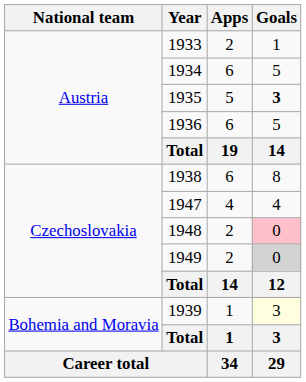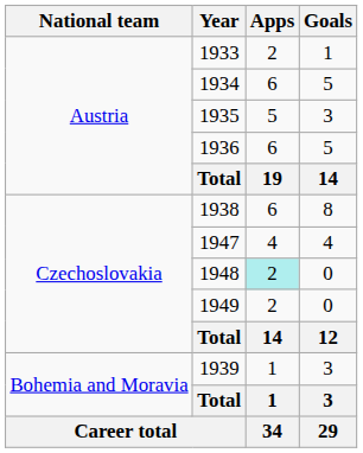1935 | Goals: bold -> normal
1948 | Apps: no background -> paleturquoise background
1948 | Goals: pink background -> no background
1949 | Goals: lightgrey background -> no background
1939 | Goals: lightyellow background -> no background
